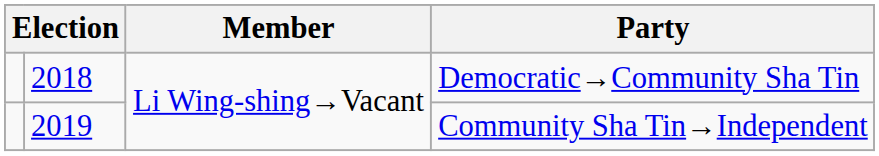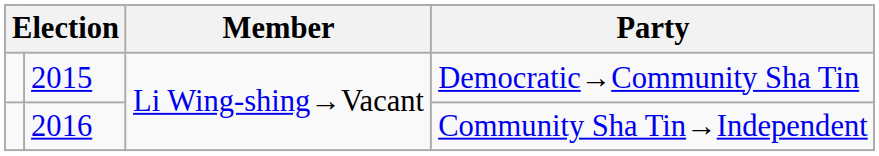Democratic→Community Sha Tin | column 2: 2018 -> 2015
Community Sha Tin→Independent | column 2: 2019 -> 2016
